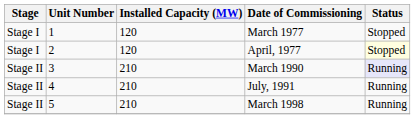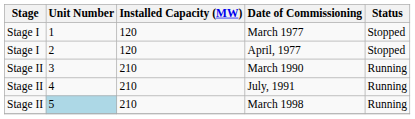April, 1977 | Status: lightyellow background -> no background
March 1990 | Status: lavender background -> no background
March 1998 | Unit Number: no background -> lightblue background
